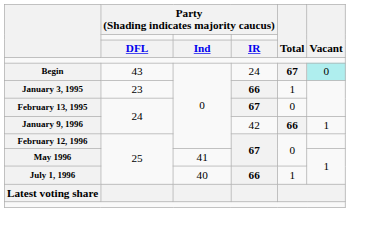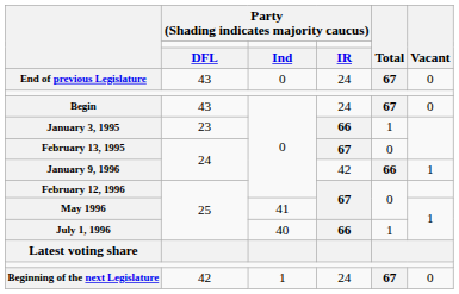+ row: End of previous Legislature | 43 | 0 | 24 | 67 | 0
Begin | Vacant: paleturquoise background -> no background
+ row: Beginning of the next Legislature | 42 | 1 | 24 | 67 | 0
